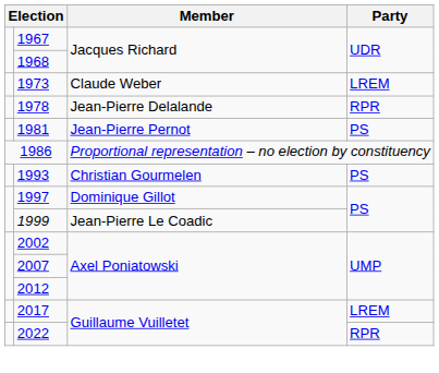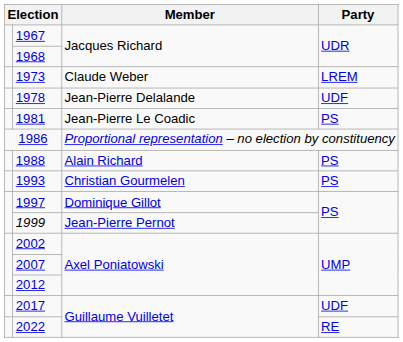1978 | Party: RPR -> UDF
1981 | Member: Jean-Pierre Pernot -> Jean-Pierre Le Coadic
+ row: 1988 | Alain Richard | PS
1999 | Member: Jean-Pierre Le Coadic -> Jean-Pierre Pernot
2017 | Party: LREM -> UDF
2022 | Party: RPR -> RE
